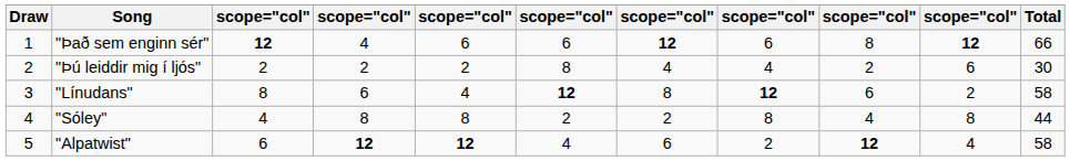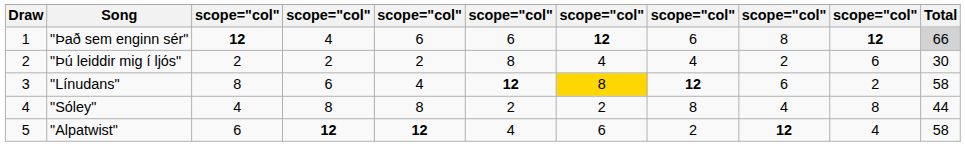"Það sem enginn sér" | Total: no background -> lightgrey background
"Línudans" | column 7: no background -> gold background
